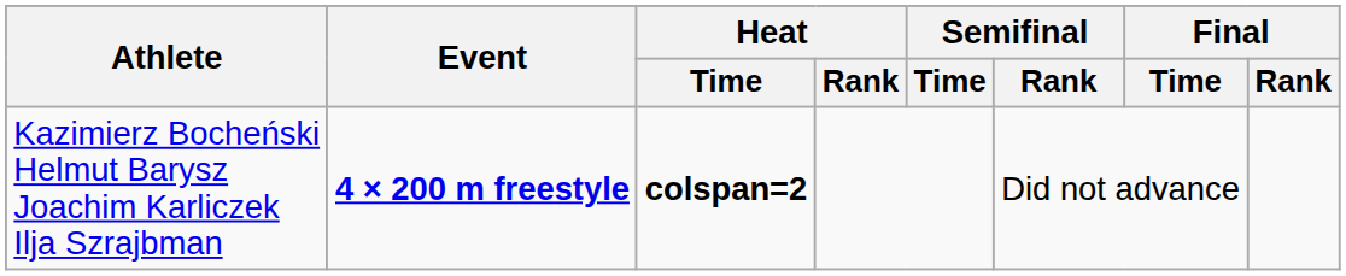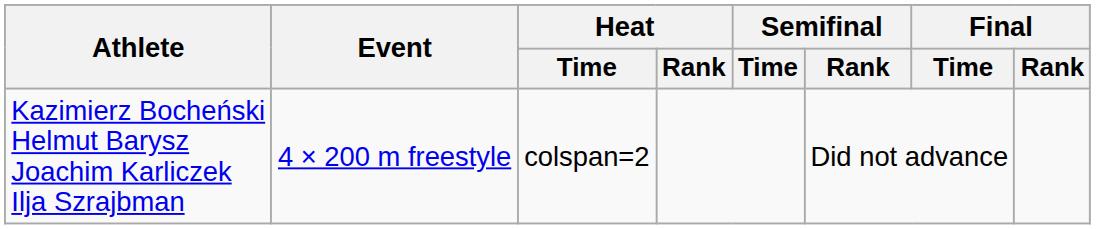row 3 | Event: bold -> normal
row 3 | Heat / Time: bold -> normal
